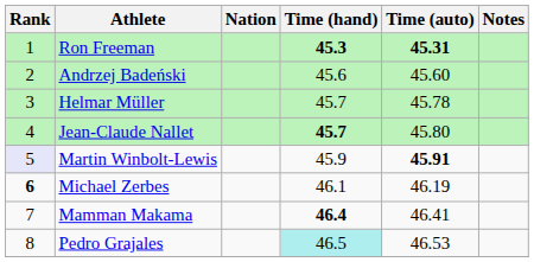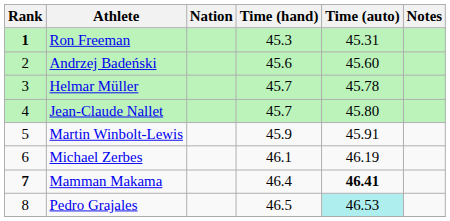Ron Freeman | Rank: normal -> bold
Ron Freeman | Time (hand): bold -> normal
Ron Freeman | Time (auto): bold -> normal
Jean-Claude Nallet | Time (hand): bold -> normal
Martin Winbolt-Lewis | Rank: lavender background -> no background
Martin Winbolt-Lewis | Time (auto): bold -> normal
Michael Zerbes | Rank: bold -> normal
Mamman Makama | Rank: normal -> bold
Mamman Makama | Time (hand): bold -> normal
Mamman Makama | Time (auto): normal -> bold
Pedro Grajales | Time (hand): paleturquoise background -> no background
Pedro Grajales | Time (auto): no background -> paleturquoise background
